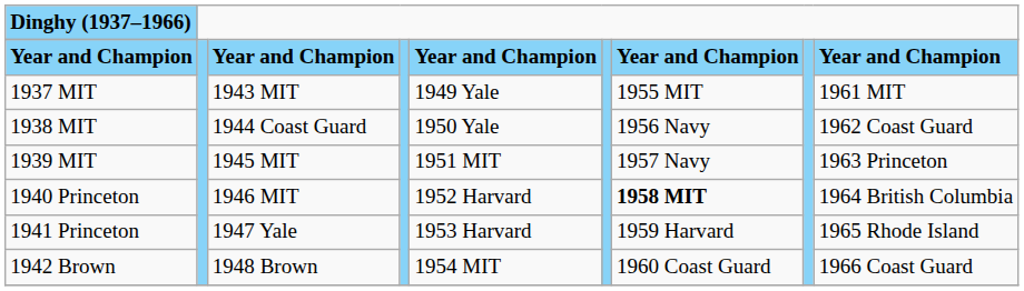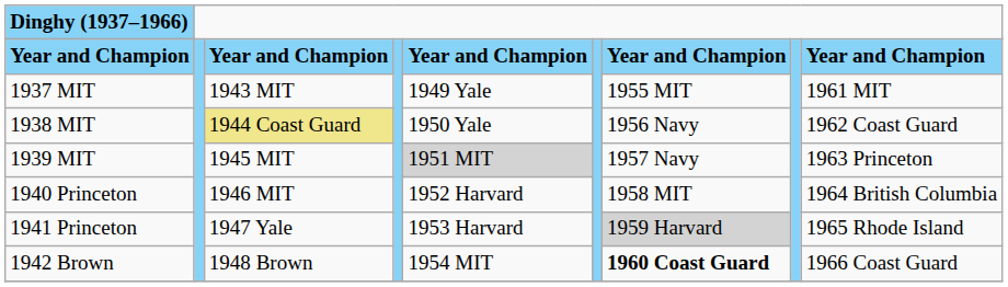1938 MIT | column 3: no background -> khaki background
1939 MIT | column 5: no background -> lightgrey background
1940 Princeton | column 7: bold -> normal
1941 Princeton | column 7: no background -> lightgrey background
1942 Brown | column 7: normal -> bold
